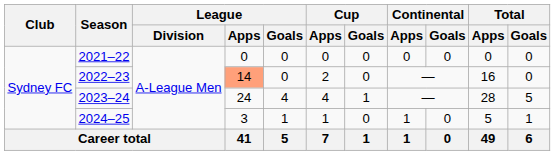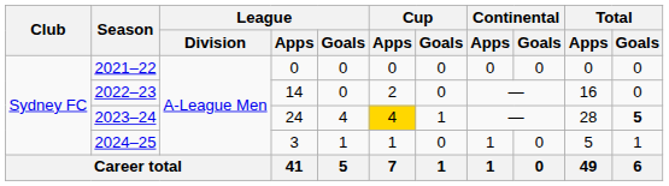2022–23 | League / Apps: lightsalmon background -> no background
2023–24 | Cup / Apps: no background -> gold background
2023–24 | Total / Goals: normal -> bold
